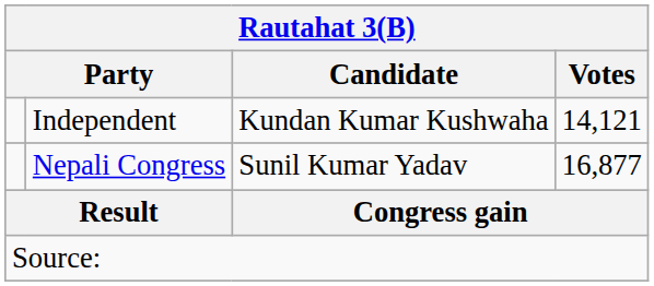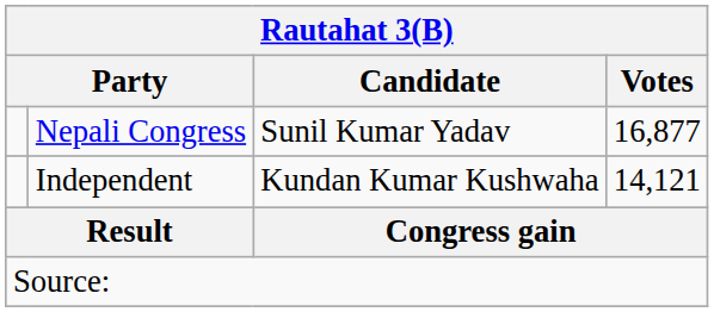rows swapped: Nepali Congress <-> Independent
